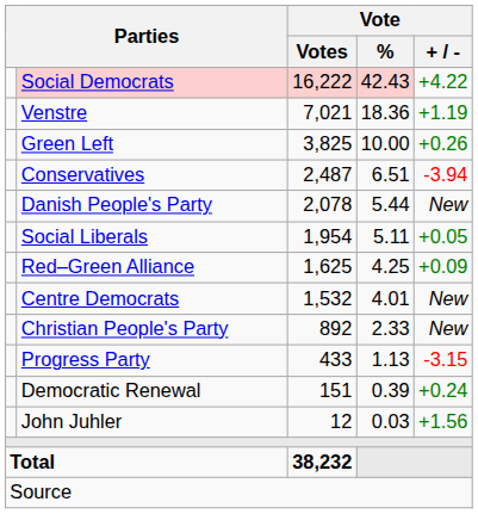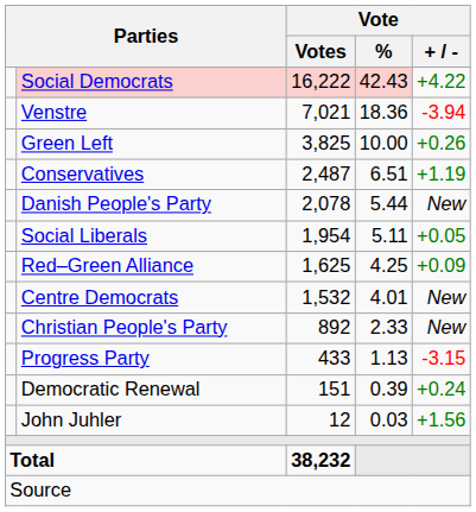Venstre | Vote / + / -: +1.19 -> -3.94
Conservatives | Vote / + / -: -3.94 -> +1.19
